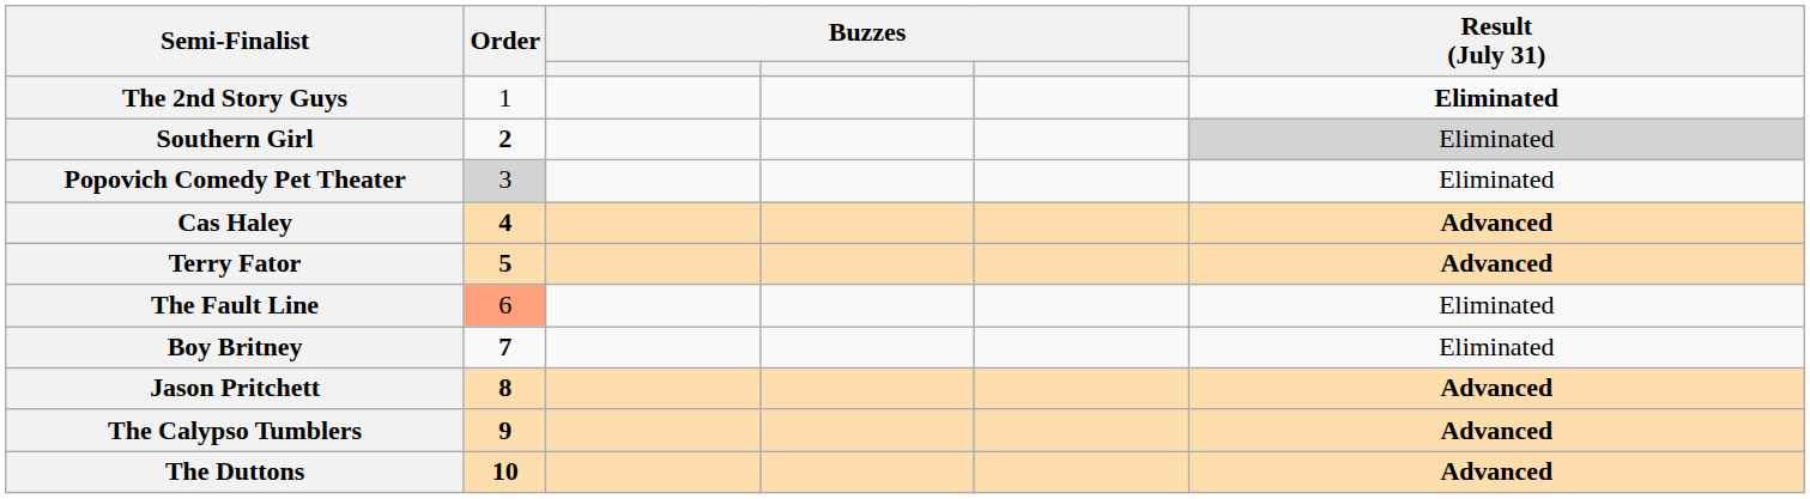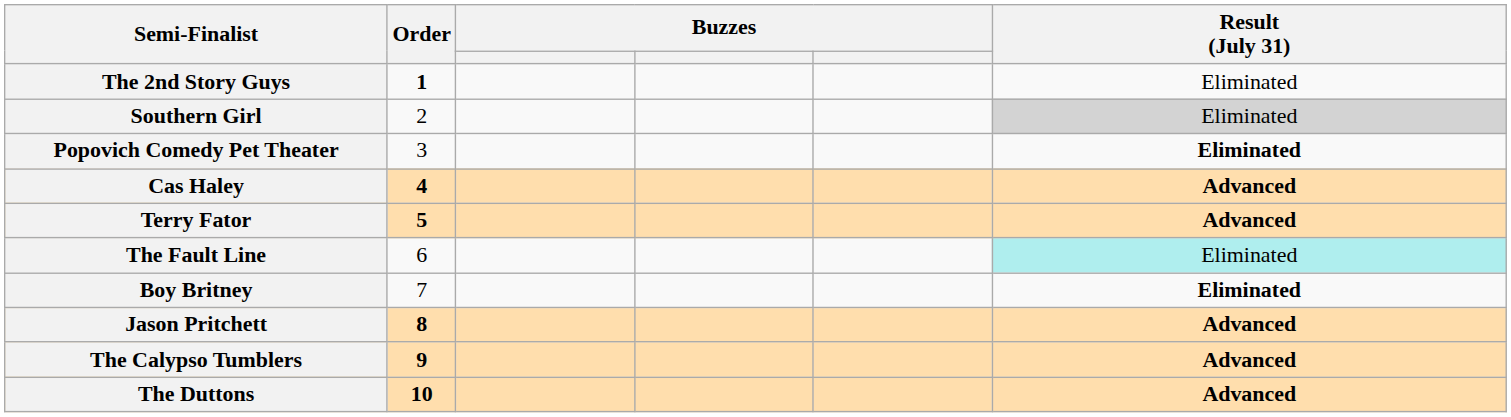The 2nd Story Guys | Order: normal -> bold
The 2nd Story Guys | Result (July 31): bold -> normal
Southern Girl | Order: bold -> normal
Popovich Comedy Pet Theater | Order: lightgrey background -> no background
Popovich Comedy Pet Theater | Result (July 31): normal -> bold
The Fault Line | Order: lightsalmon background -> no background
The Fault Line | Result (July 31): no background -> paleturquoise background
Boy Britney | Order: bold -> normal
Boy Britney | Result (July 31): normal -> bold
